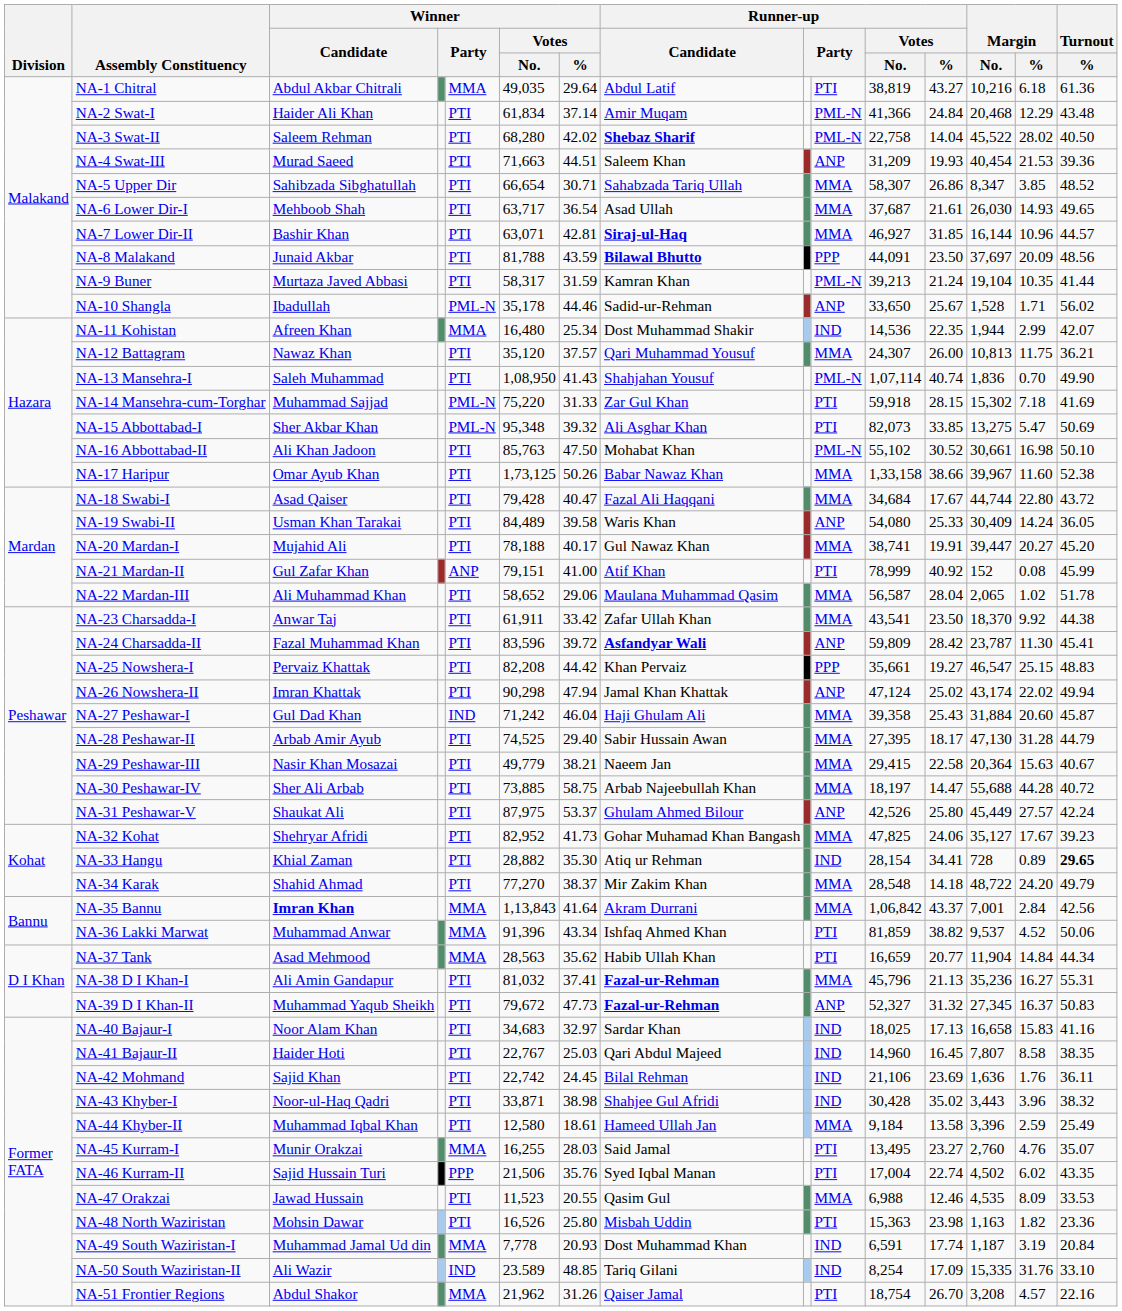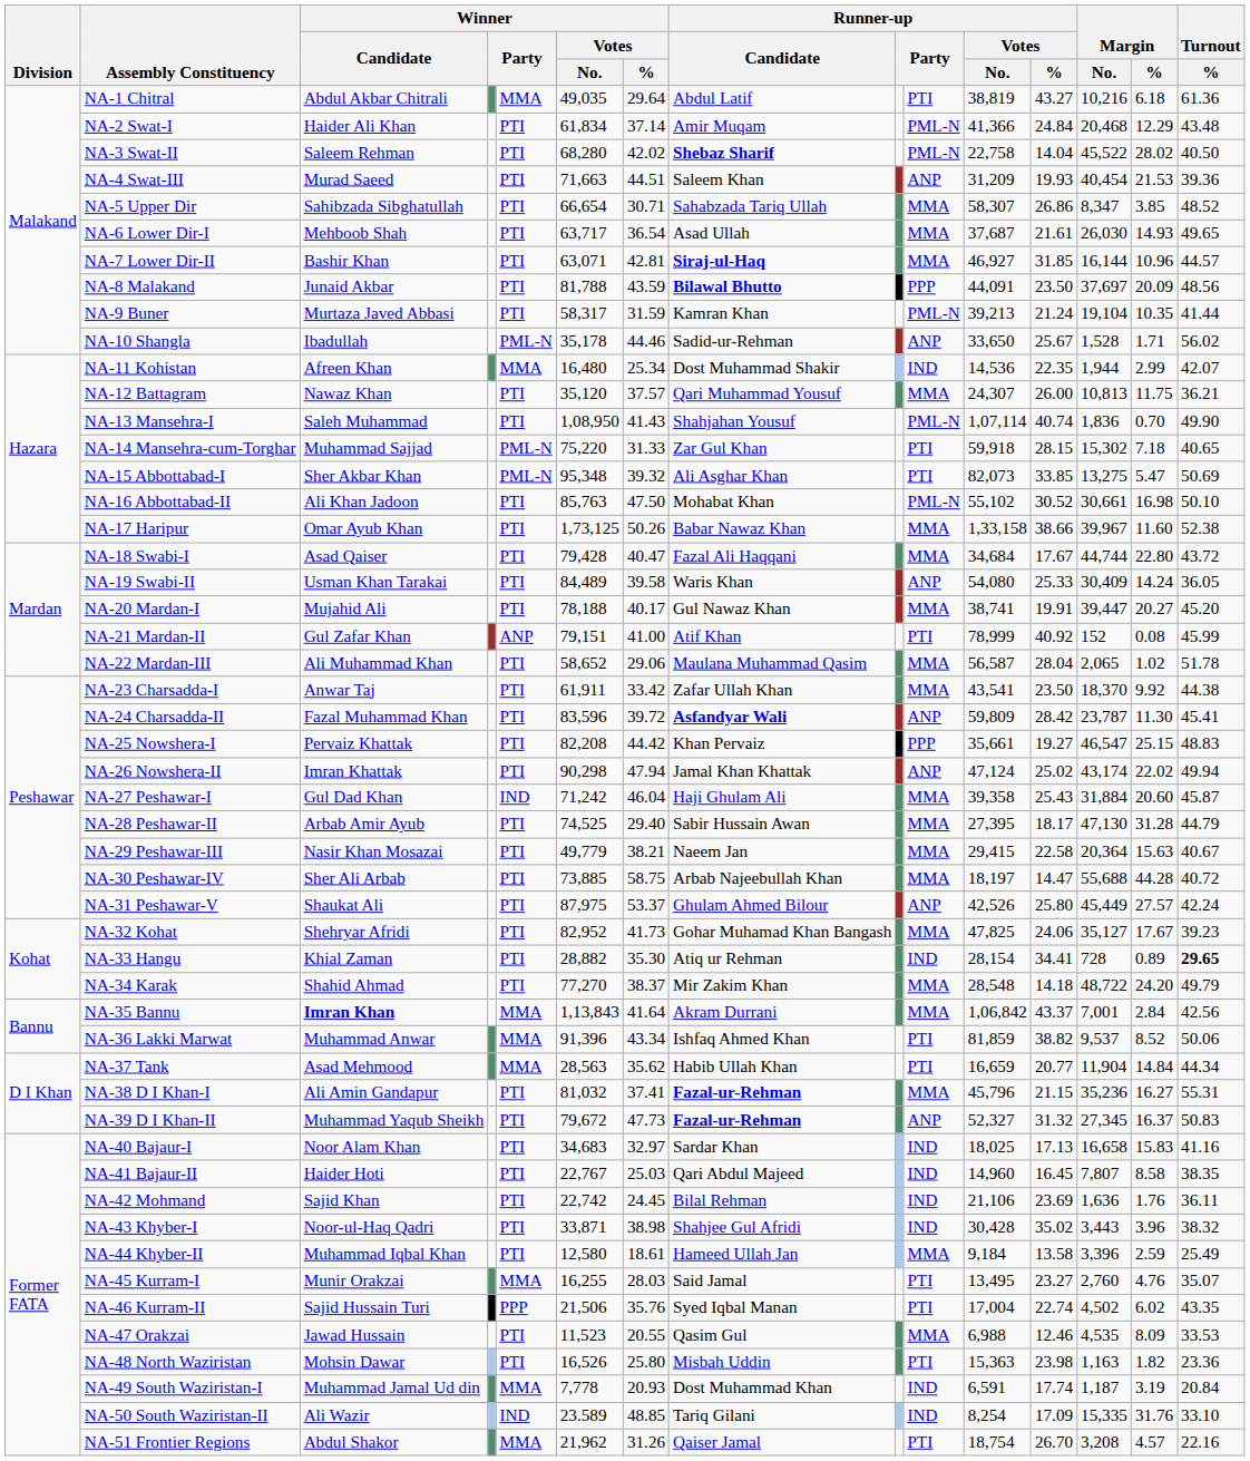NA-14 Mansehra-cum-Torghar | Turnout / %: 41.69 -> 40.65
NA-36 Lakki Marwat | Margin / %: 4.52 -> 8.52
NA-38 D I Khan-I | Runner-up / Votes / %: 21.13 -> 21.15
